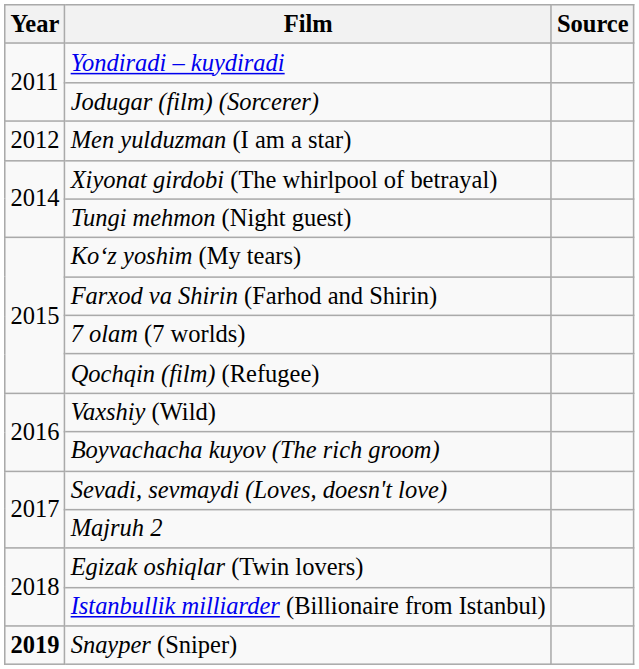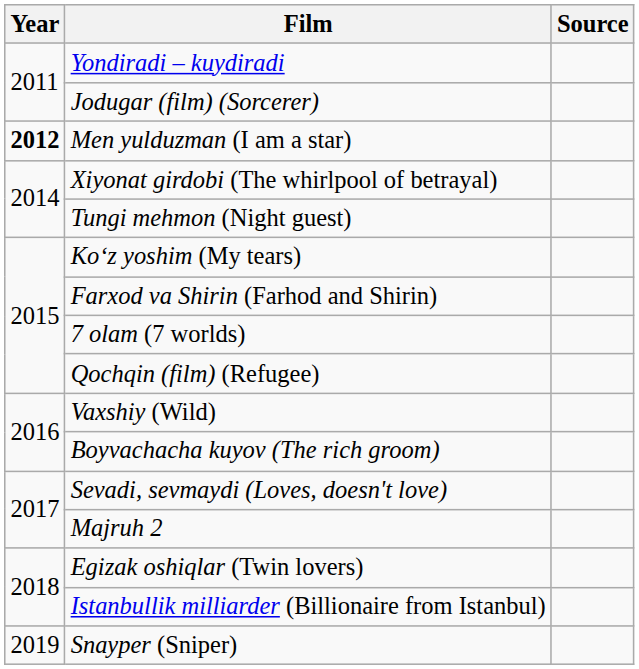Men yulduzman (I am a star) | Year: normal -> bold
Snayper (Sniper) | Year: bold -> normal
